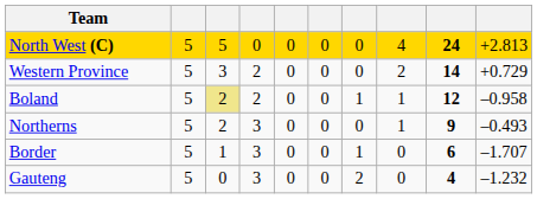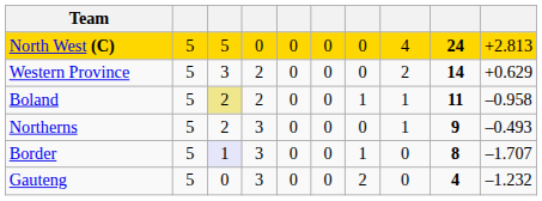Western Province | column 10: +0.729 -> +0.629
Boland | column 9: 12 -> 11
Border | column 3: no background -> lavender background
Border | column 9: 6 -> 8
